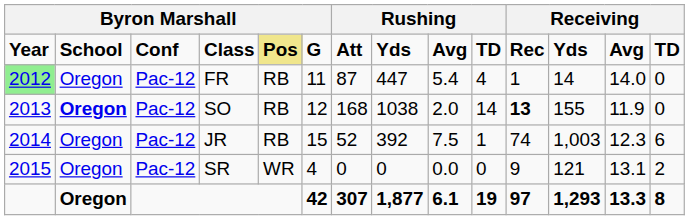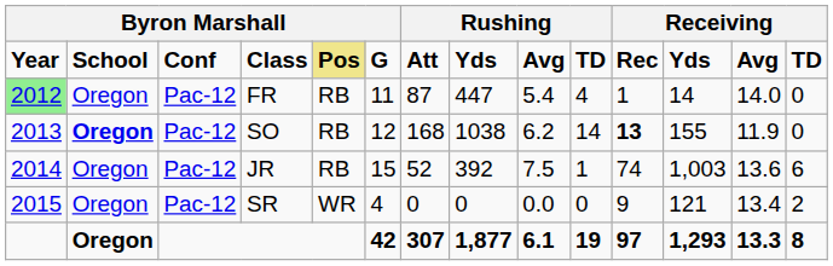SO | column 9: 2.0 -> 6.2
JR | column 13: 12.3 -> 13.6
SR | column 13: 13.1 -> 13.4
